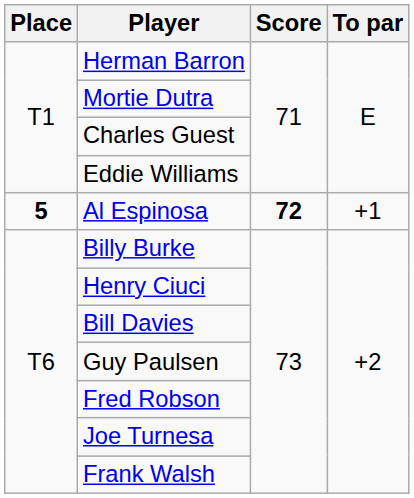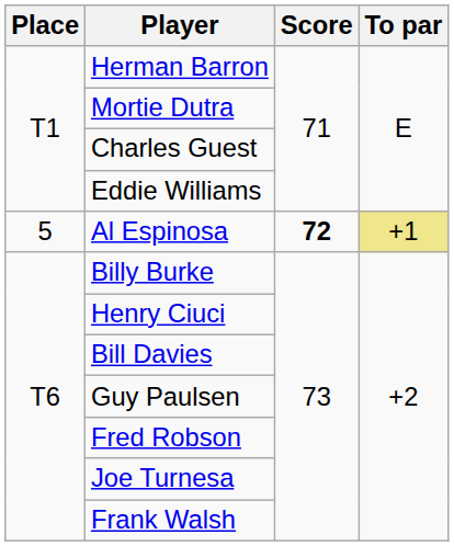Al Espinosa | Place: bold -> normal
Al Espinosa | To par: no background -> khaki background
